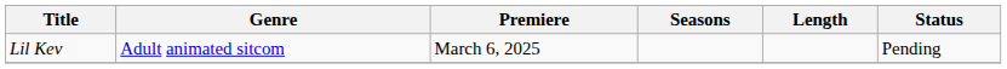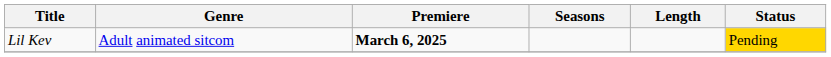Lil Kev | Premiere: normal -> bold
Lil Kev | Status: no background -> gold background
